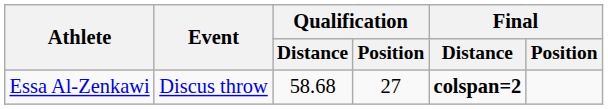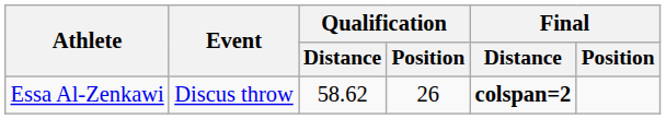Essa Al-Zenkawi | Qualification / Distance: 58.68 -> 58.62
Essa Al-Zenkawi | Qualification / Position: 27 -> 26
